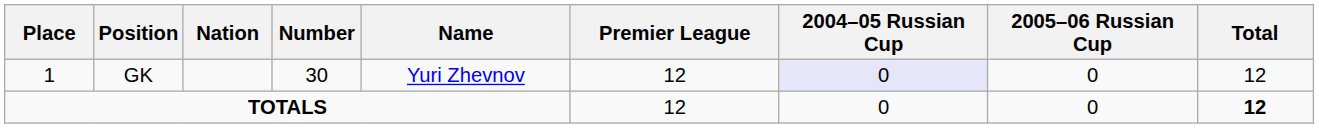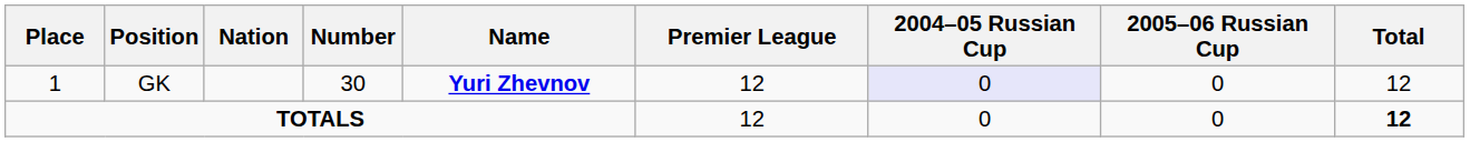1 | Name: normal -> bold
